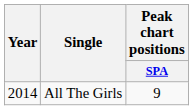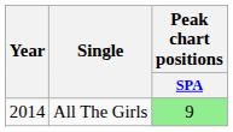row 3 | Peak chart positions / SPA: no background -> lightgreen background
